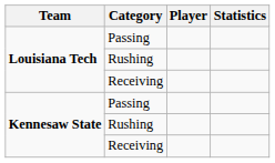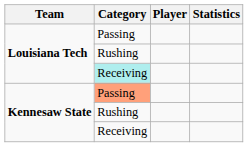Louisiana Tech / Receiving | Category: no background -> paleturquoise background
Kennesaw State / Passing | Category: no background -> lightsalmon background
